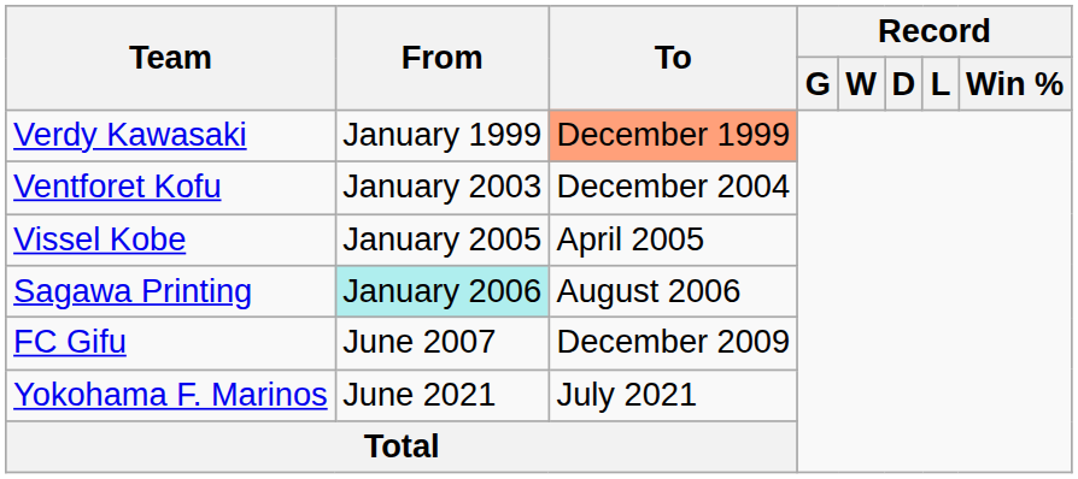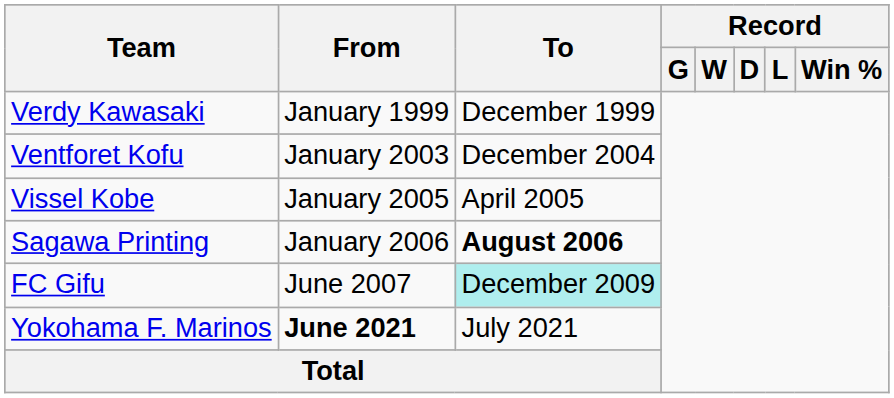Verdy Kawasaki | To: lightsalmon background -> no background
Sagawa Printing | From: paleturquoise background -> no background
Sagawa Printing | To: normal -> bold
FC Gifu | To: no background -> paleturquoise background
Yokohama F. Marinos | From: normal -> bold
